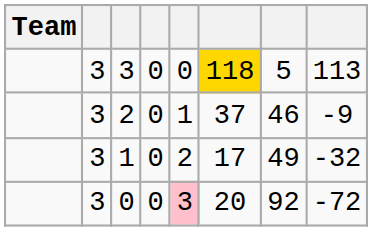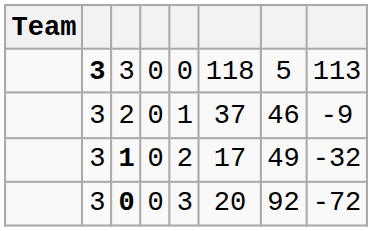row 2 | column 2: normal -> bold
row 2 | column 6: gold background -> no background
row 4 | column 3: normal -> bold
row 5 | column 3: normal -> bold
row 5 | column 5: pink background -> no background
